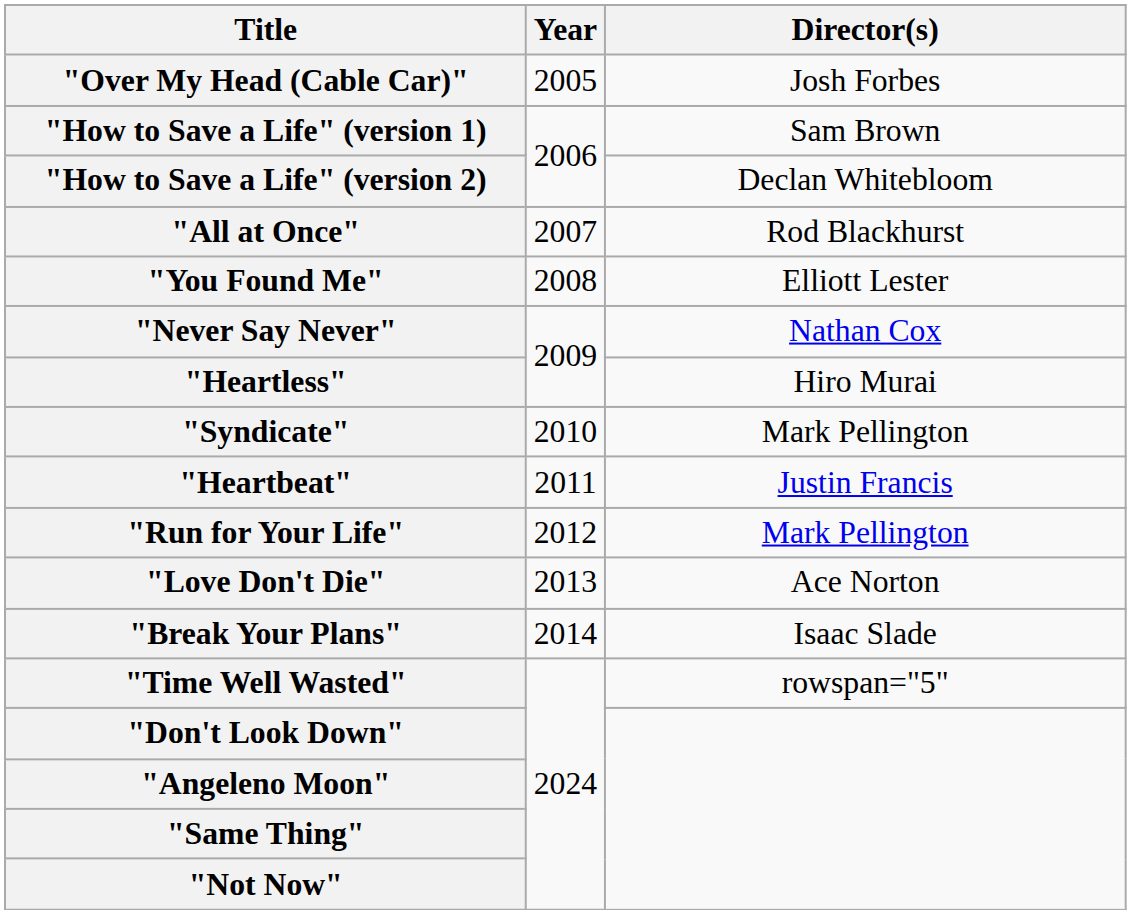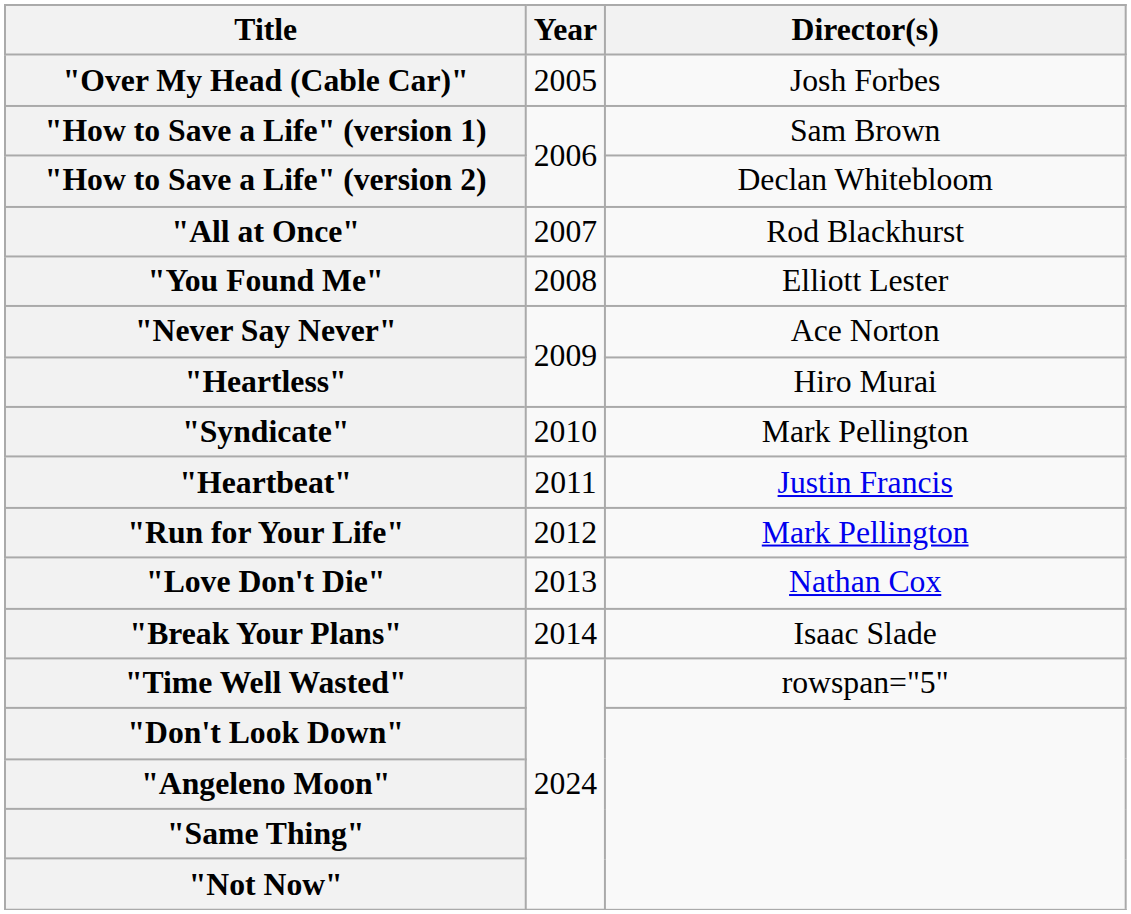"Never Say Never" | Director(s): Nathan Cox -> Ace Norton
"Love Don't Die" | Director(s): Ace Norton -> Nathan Cox
